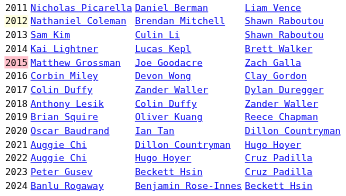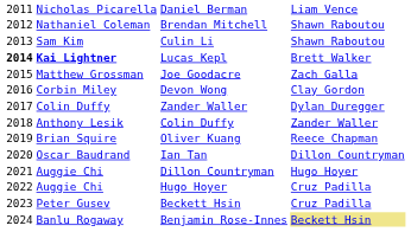Brendan Mitchell | column 1: lightyellow background -> no background
Lucas Kepl | column 1: normal -> bold
Lucas Kepl | column 2: normal -> bold
Joe Goodacre | column 1: pink background -> no background
Benjamin Rose-Innes | column 4: no background -> khaki background
